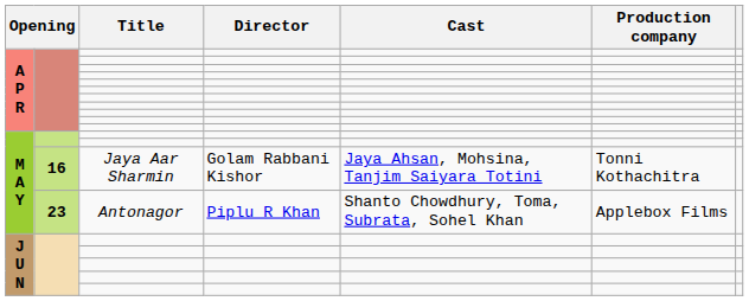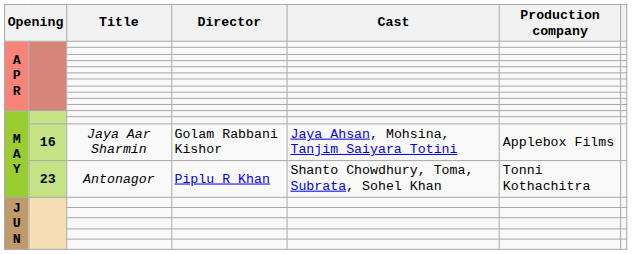M A Y / 16 | Production company: Tonni Kothachitra -> Applebox Films
M A Y / 23 | Production company: Applebox Films -> Tonni Kothachitra
